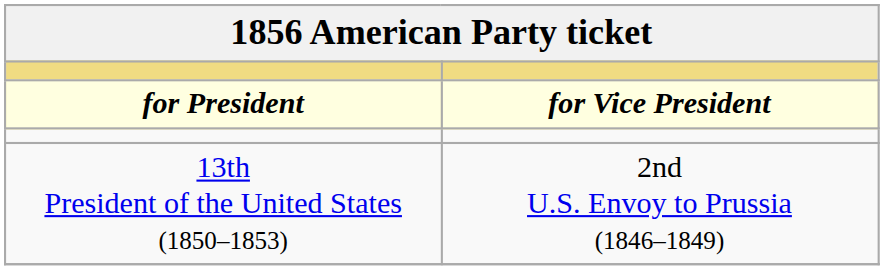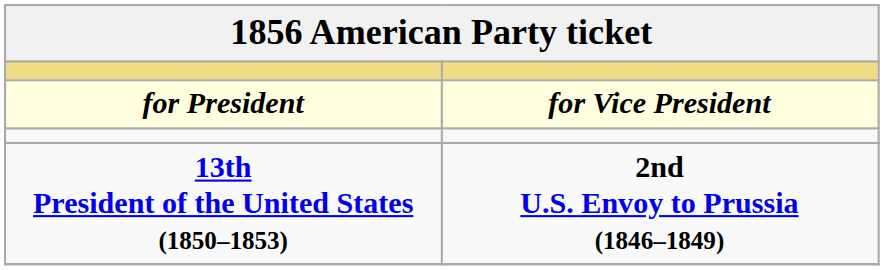13th President of the United States (1850–1853) | column 1: normal -> bold
13th President of the United States (1850–1853) | column 2: normal -> bold
